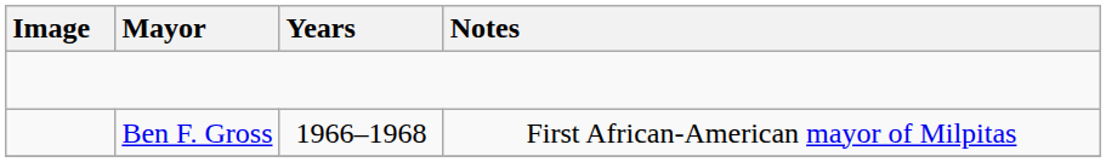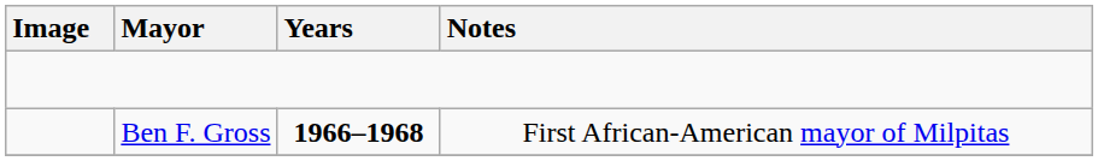Ben F. Gross | Years: normal -> bold
